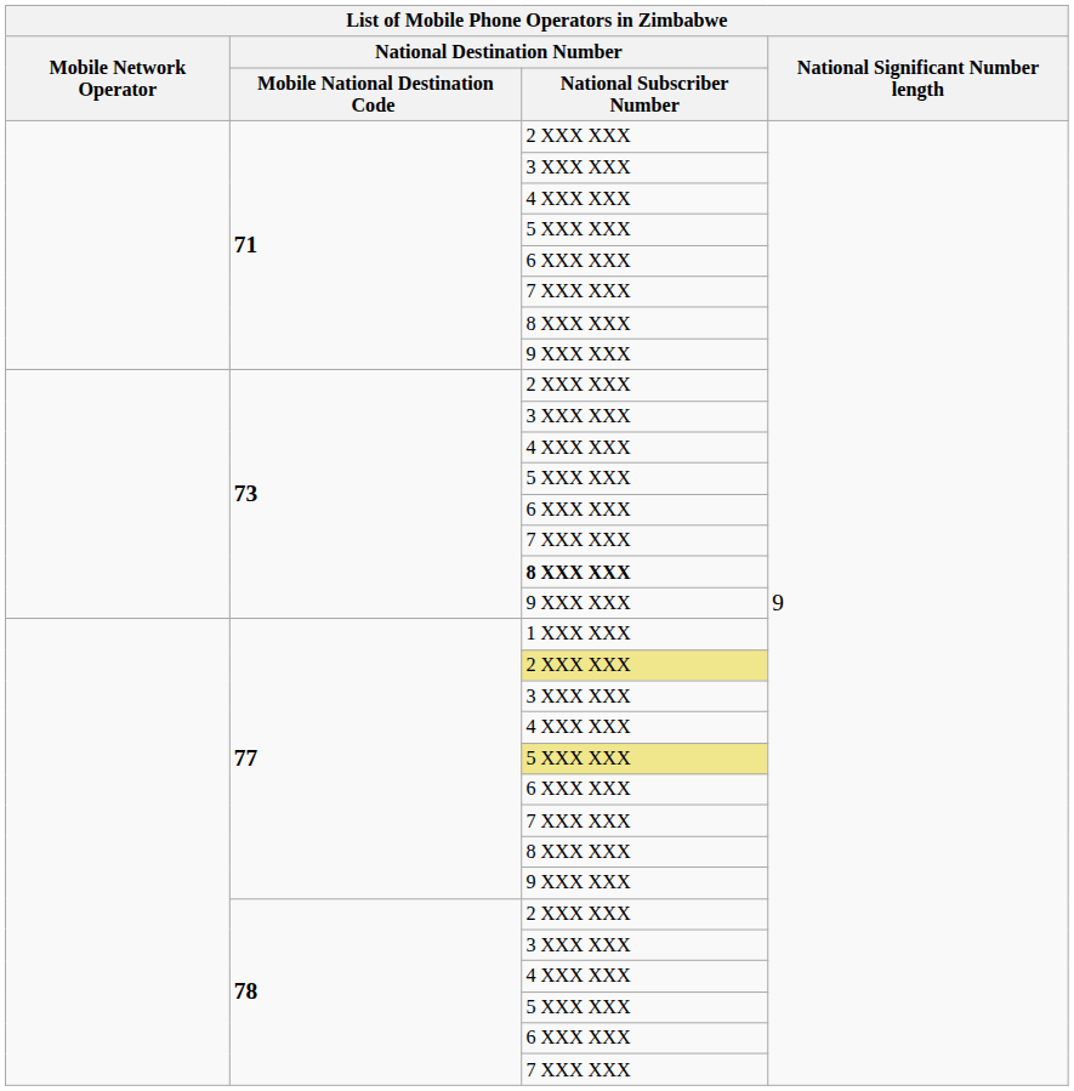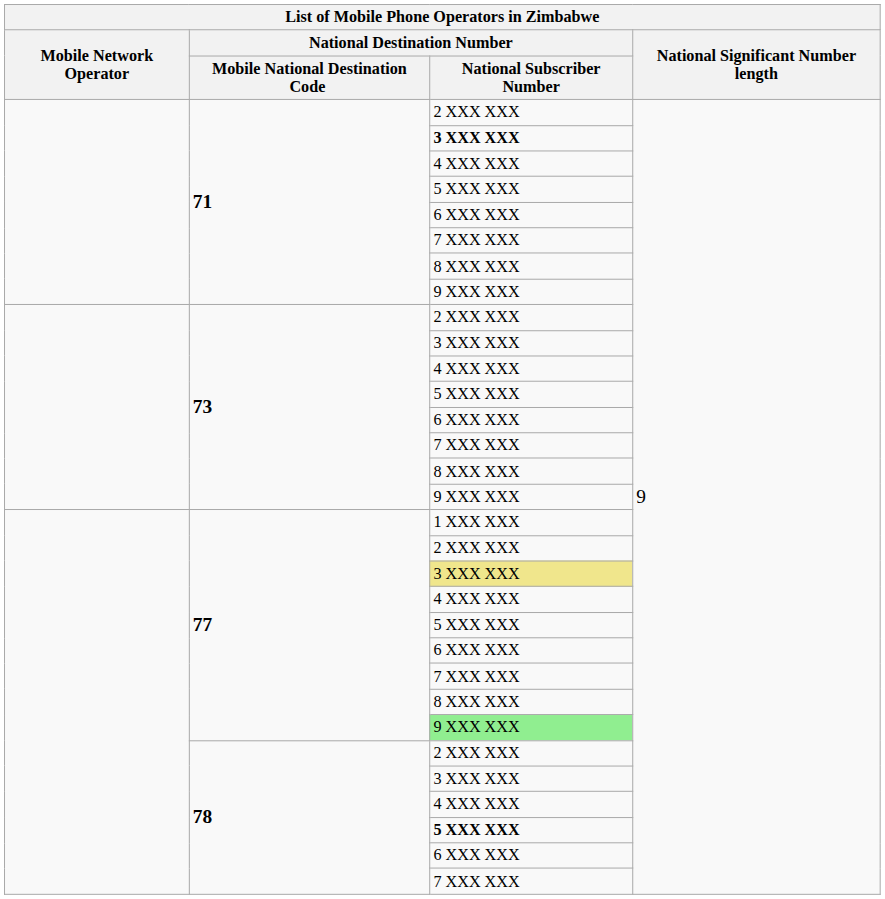71 / 3 XXX XXX | National Destination Number / National Subscriber Number: normal -> bold
73 / 8 XXX XXX | National Destination Number / National Subscriber Number: bold -> normal
77 / 2 XXX XXX | National Destination Number / National Subscriber Number: khaki background -> no background
77 / 3 XXX XXX | National Destination Number / National Subscriber Number: no background -> khaki background
77 / 5 XXX XXX | National Destination Number / National Subscriber Number: khaki background -> no background
77 / 9 XXX XXX | National Destination Number / National Subscriber Number: no background -> lightgreen background
78 / 5 XXX XXX | National Destination Number / National Subscriber Number: normal -> bold
